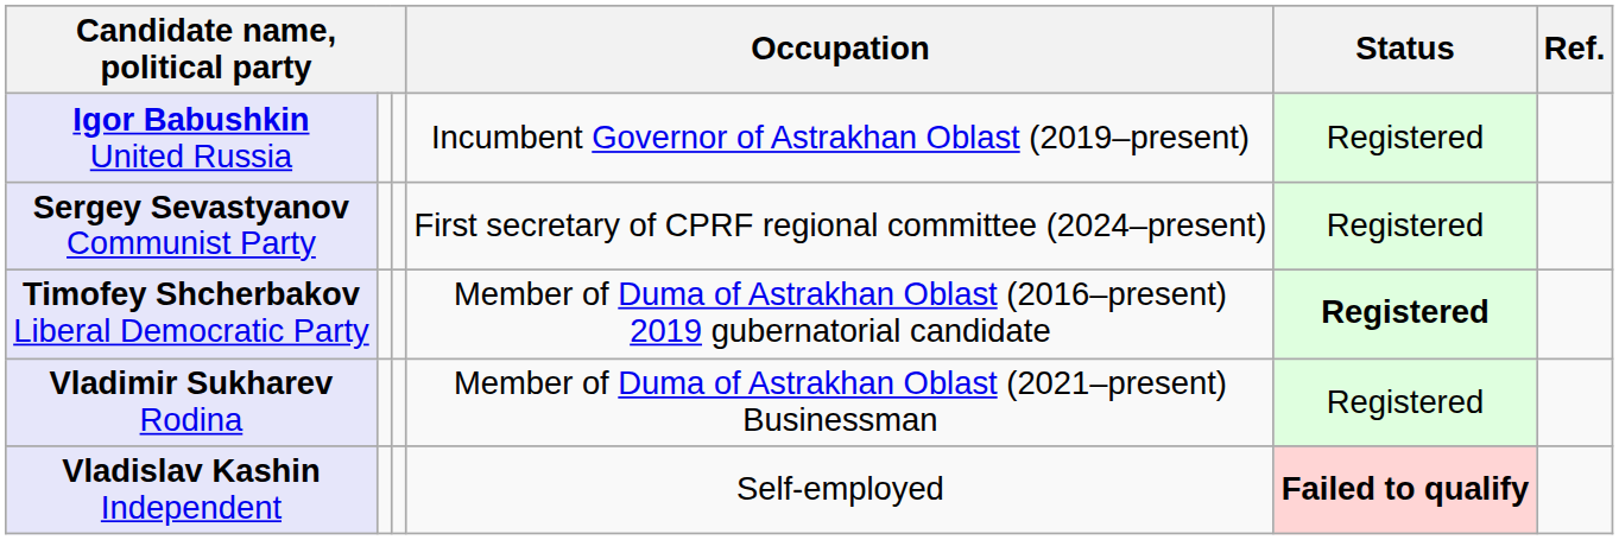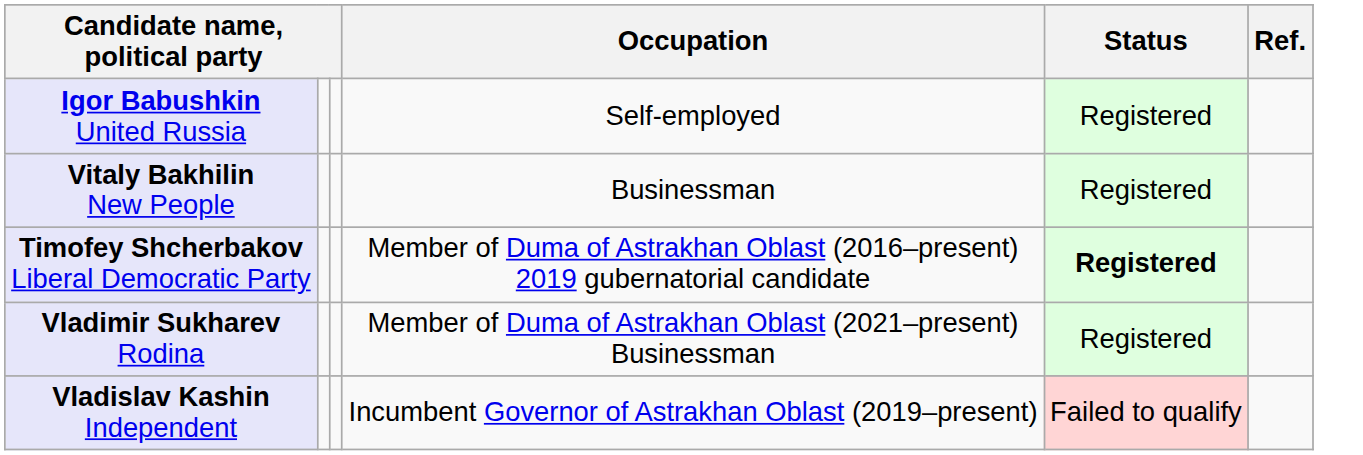Igor Babushkin United Russia | Occupation: Incumbent Governor of Astrakhan Oblast (2019–present) -> Self-employed
+ row: Vitaly Bakhilin New People | Businessman | Registered
- row: Sergey Sevastyanov Communist Party | First secretary of CPRF regional committee (2024–present) | Registered
Vladislav Kashin Independent | Occupation: Self-employed -> Incumbent Governor of Astrakhan Oblast (2019–present)
Vladislav Kashin Independent | Status: bold -> normal
